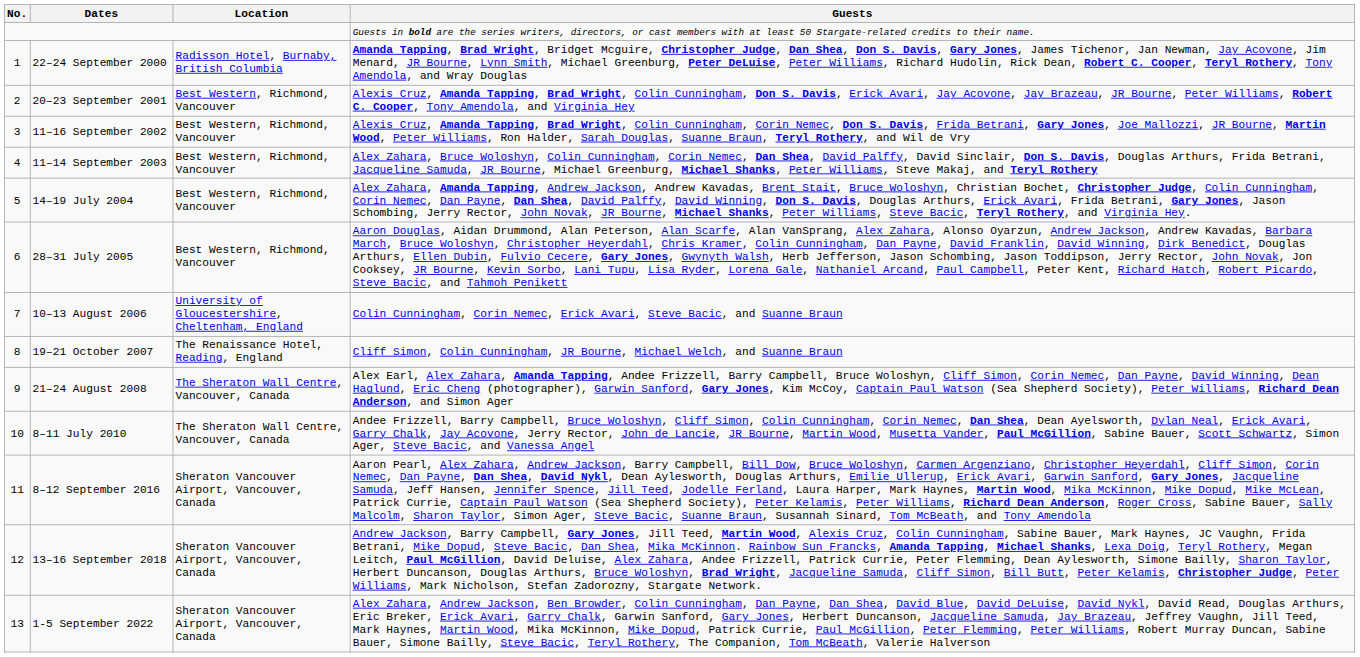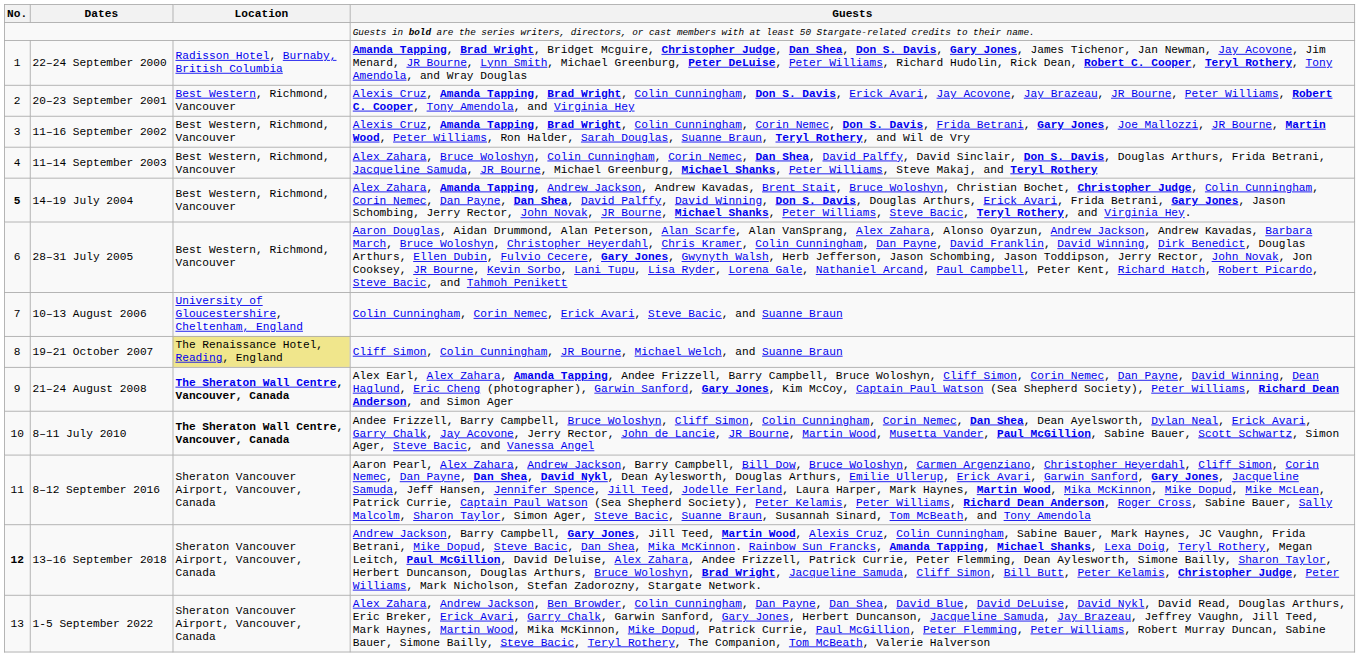14–19 July 2004 | No.: normal -> bold
19–21 October 2007 | Location: no background -> khaki background
21–24 August 2008 | Location: normal -> bold
8–11 July 2010 | Location: normal -> bold
13–16 September 2018 | No.: normal -> bold
